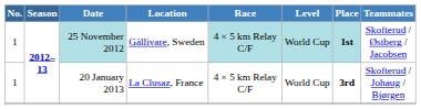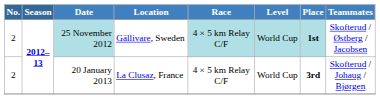25 November 2012 | No.: 1 -> 2
20 January 2013 | No.: 1 -> 2
